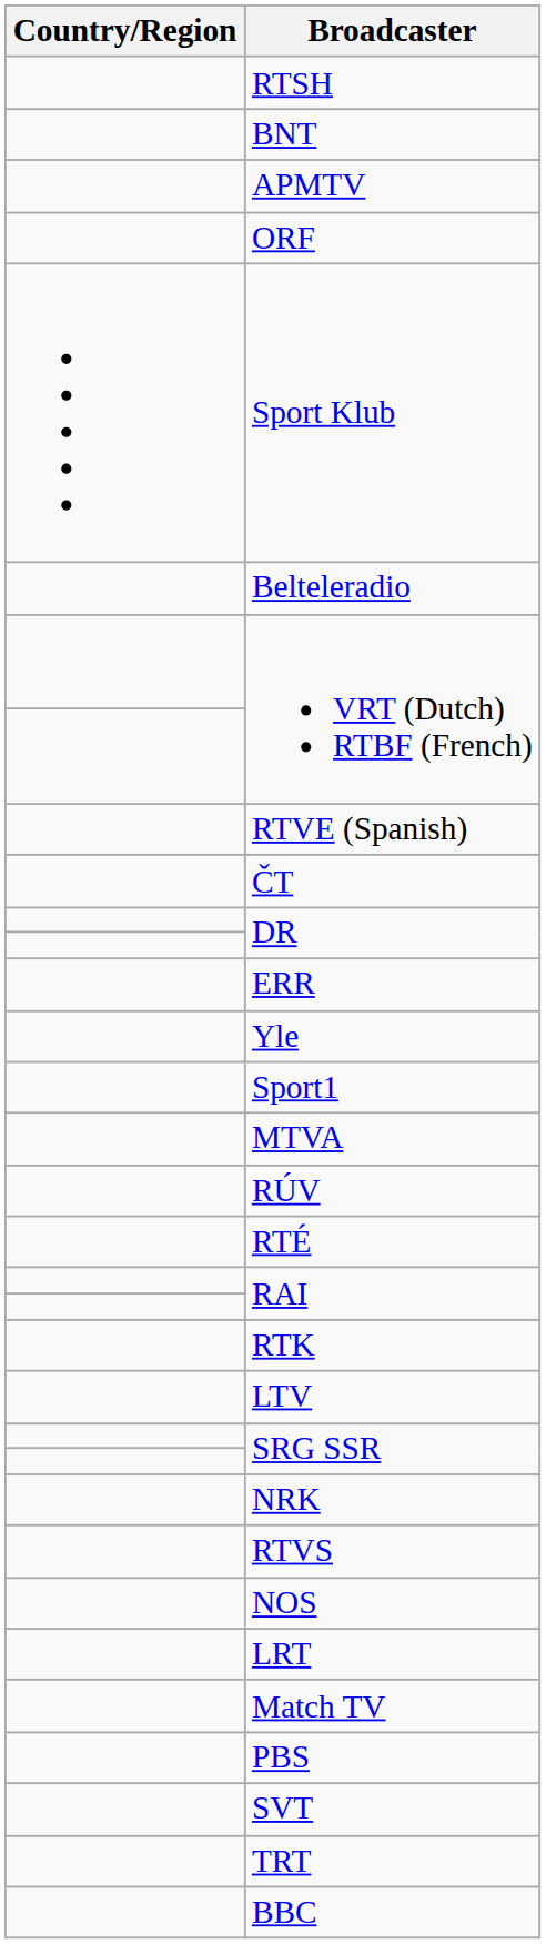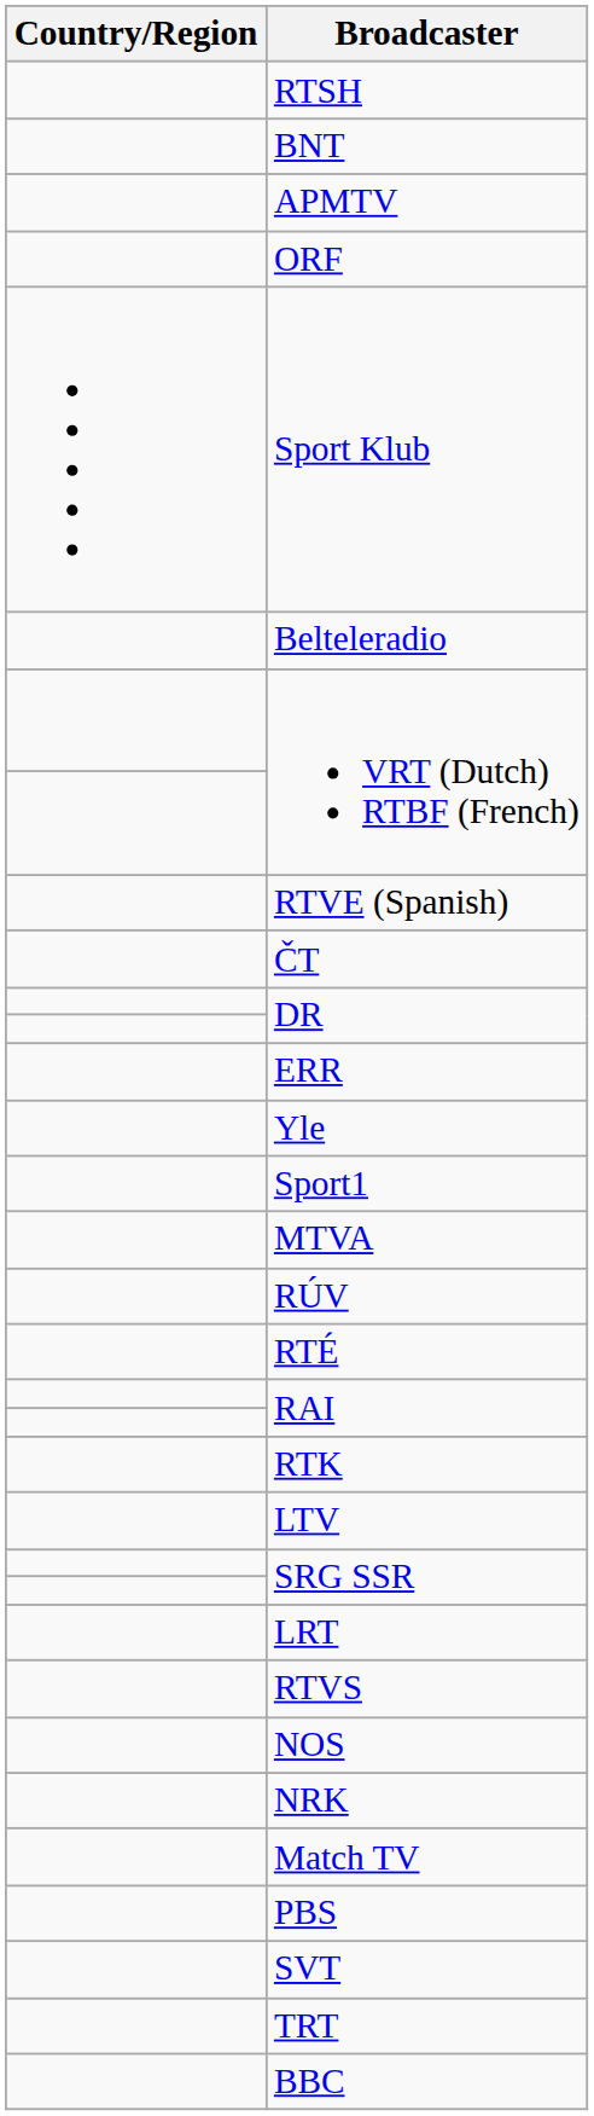row 26 | Broadcaster: NRK -> LRT
row 29 | Broadcaster: LRT -> NRK
